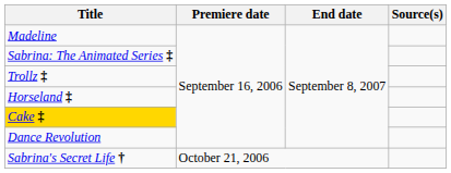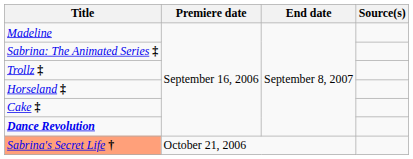Cake ‡ | Title: gold background -> no background
Dance Revolution | Title: normal -> bold
Sabrina's Secret Life † | Title: no background -> lightsalmon background
